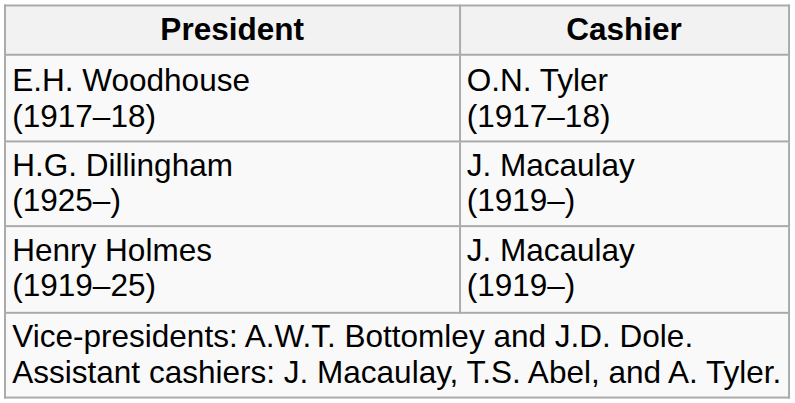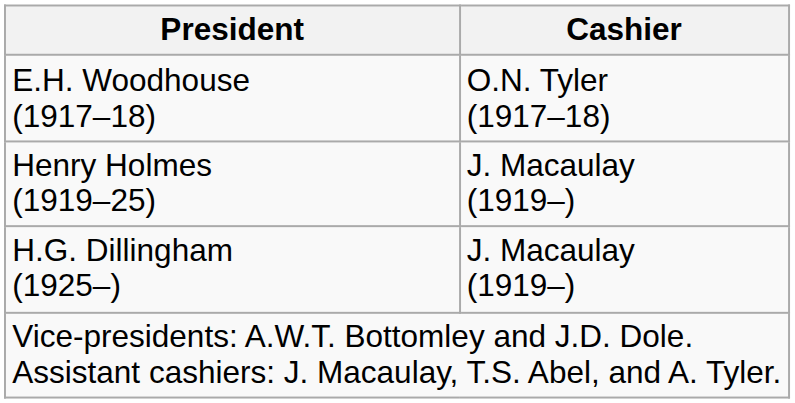rows swapped: Henry Holmes (1919–25) <-> H.G. Dillingham (1925–)
